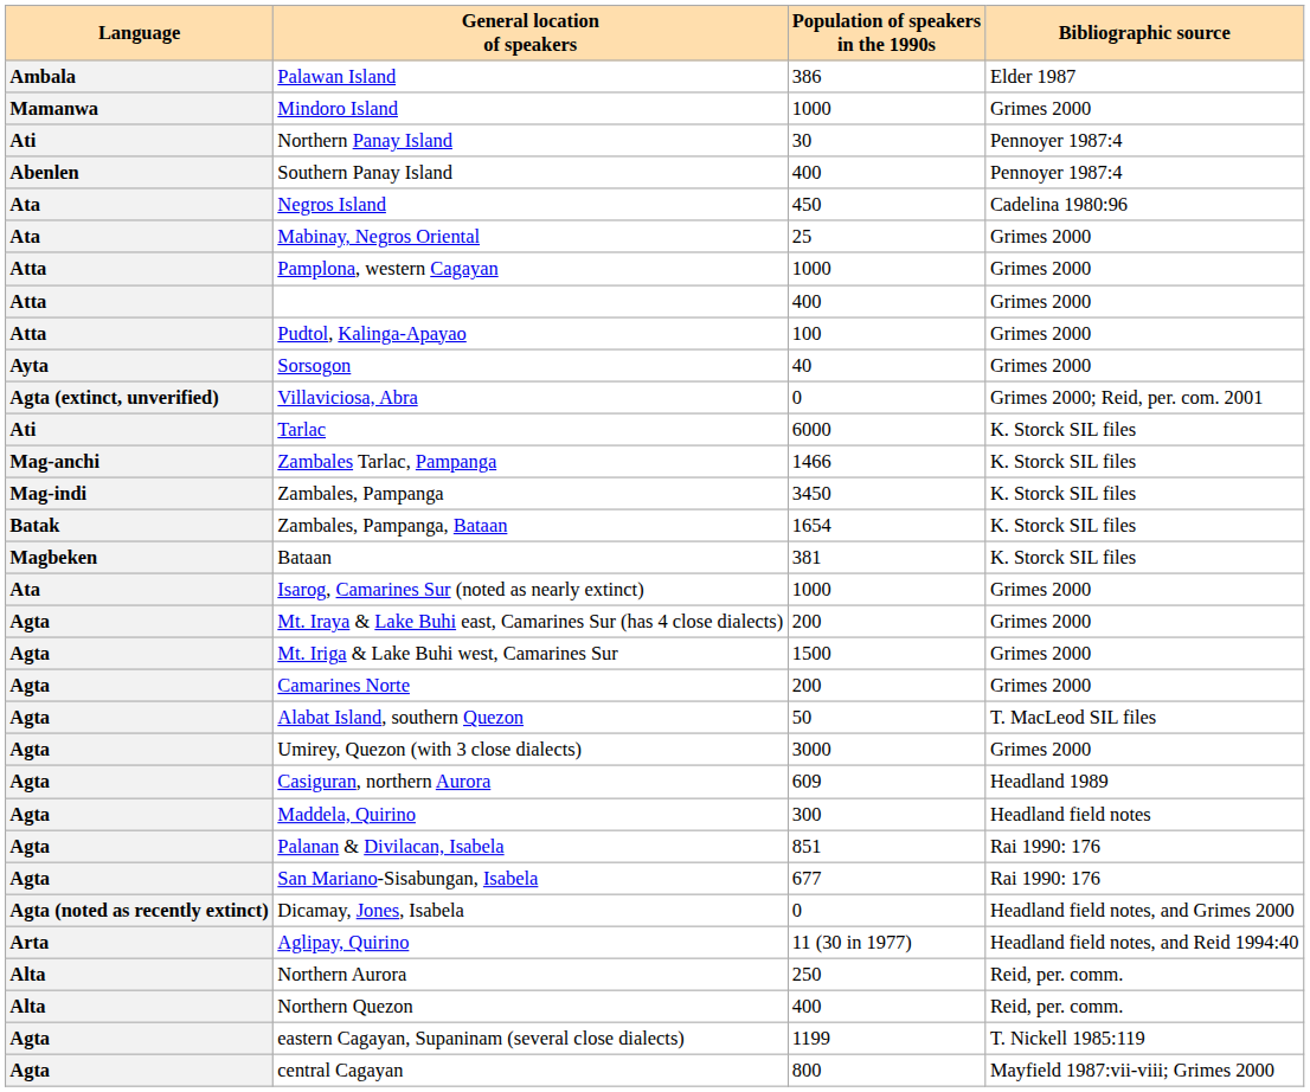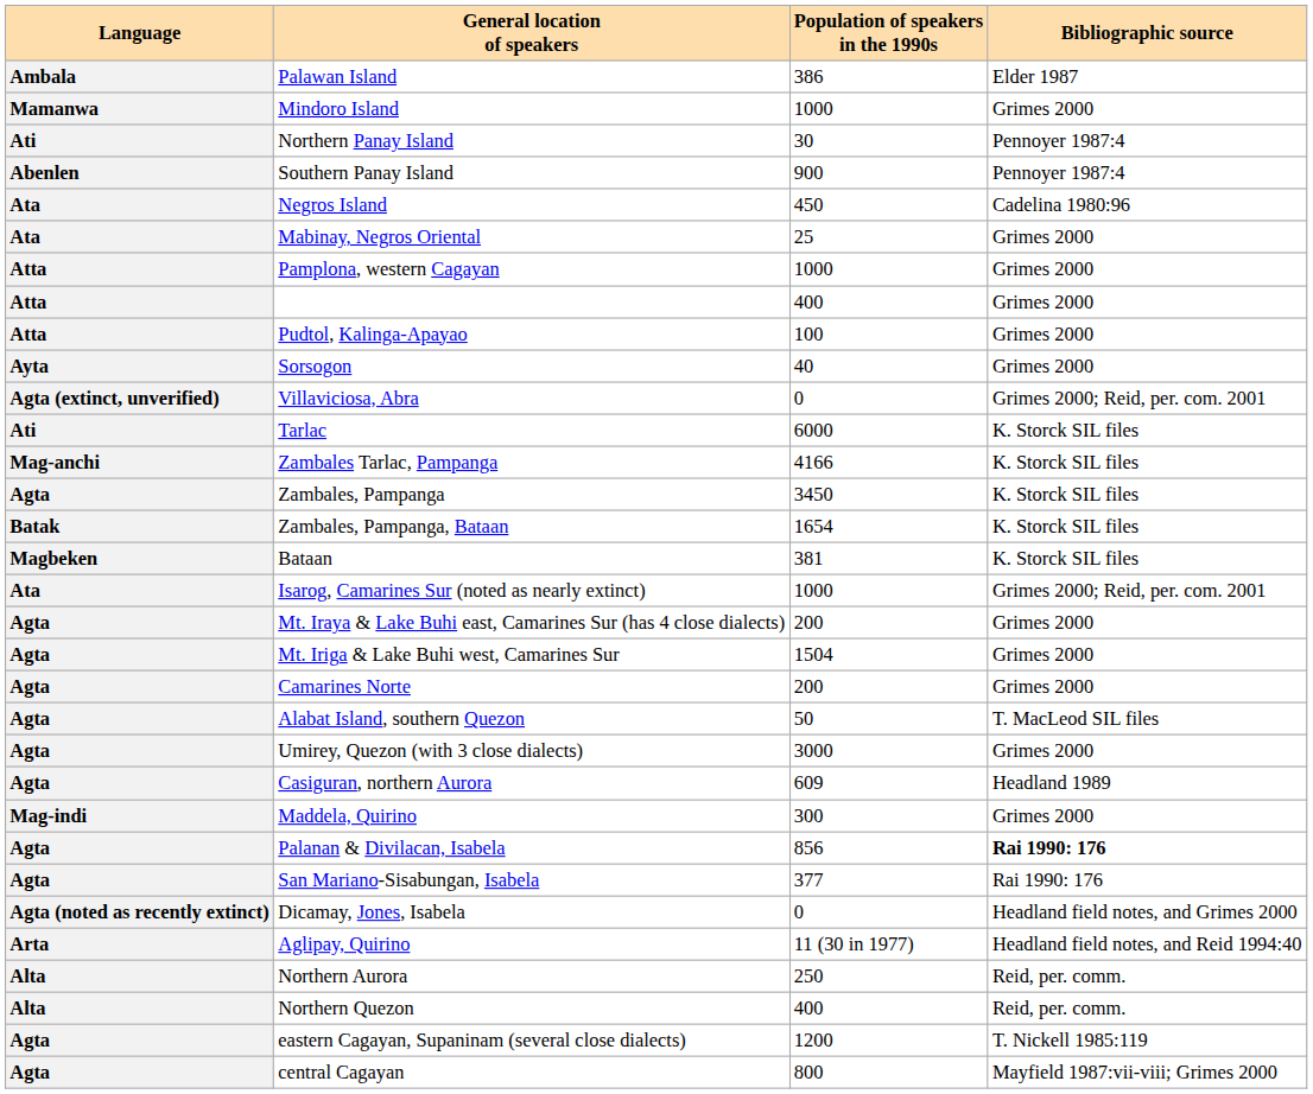Southern Panay Island | Population of speakers in the 1990s: 400 -> 900
Zambales Tarlac, Pampanga | Population of speakers in the 1990s: 1466 -> 4166
Zambales, Pampanga | Language: Mag-indi -> Agta
Isarog, Camarines Sur (noted as nearly extinct) | Bibliographic source: Grimes 2000 -> Grimes 2000; Reid, per. com. 2001
Mt. Iriga & Lake Buhi west, Camarines Sur | Population of speakers in the 1990s: 1500 -> 1504
Maddela, Quirino | Language: Agta -> Mag-indi
Maddela, Quirino | Bibliographic source: Headland field notes -> Grimes 2000
Palanan & Divilacan, Isabela | Population of speakers in the 1990s: 851 -> 856
Palanan & Divilacan, Isabela | Bibliographic source: normal -> bold
San Mariano-Sisabungan, Isabela | Population of speakers in the 1990s: 677 -> 377
eastern Cagayan, Supaninam (several close dialects) | Population of speakers in the 1990s: 1199 -> 1200
